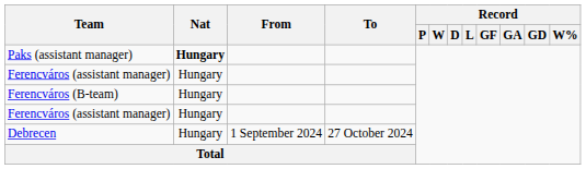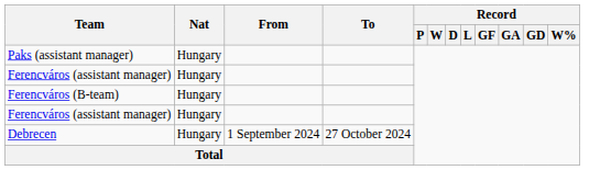Paks (assistant manager) | Nat: bold -> normal
